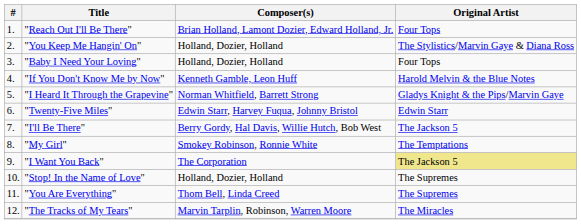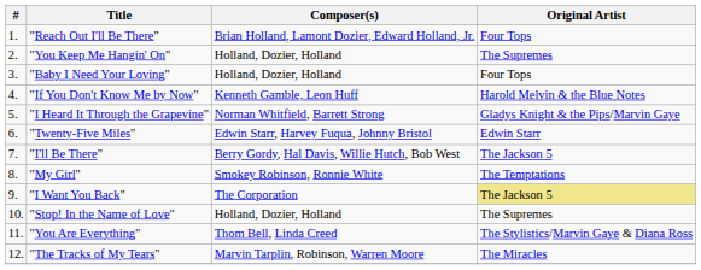"You Keep Me Hangin' On" | Original Artist: The Stylistics/Marvin Gaye & Diana Ross -> The Supremes
"You Are Everything" | Original Artist: The Supremes -> The Stylistics/Marvin Gaye & Diana Ross
